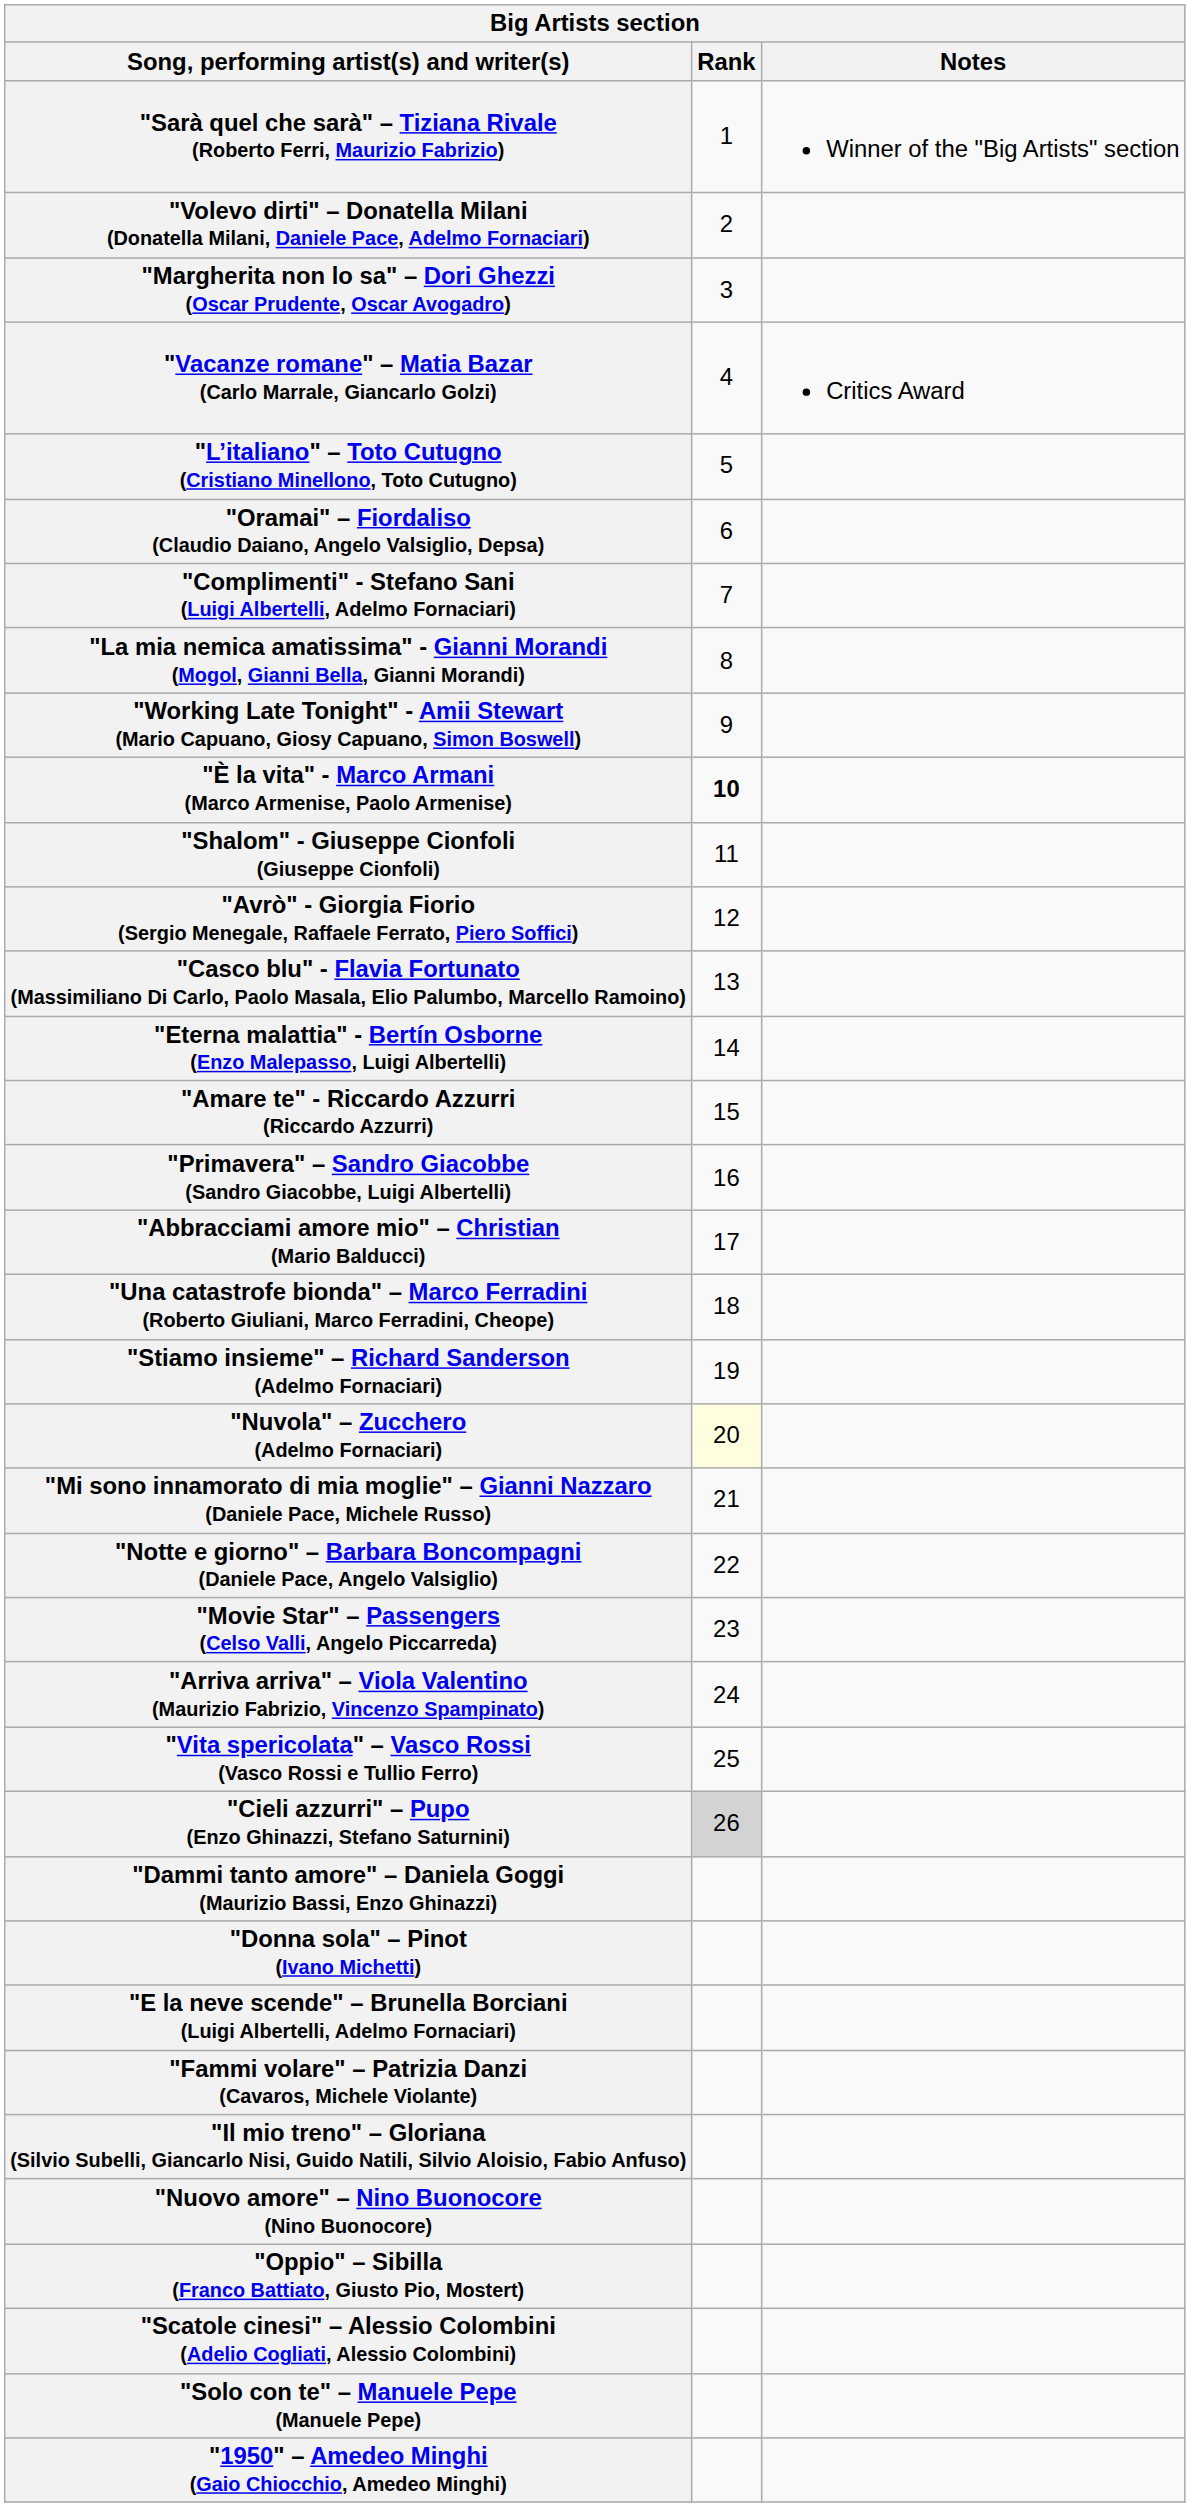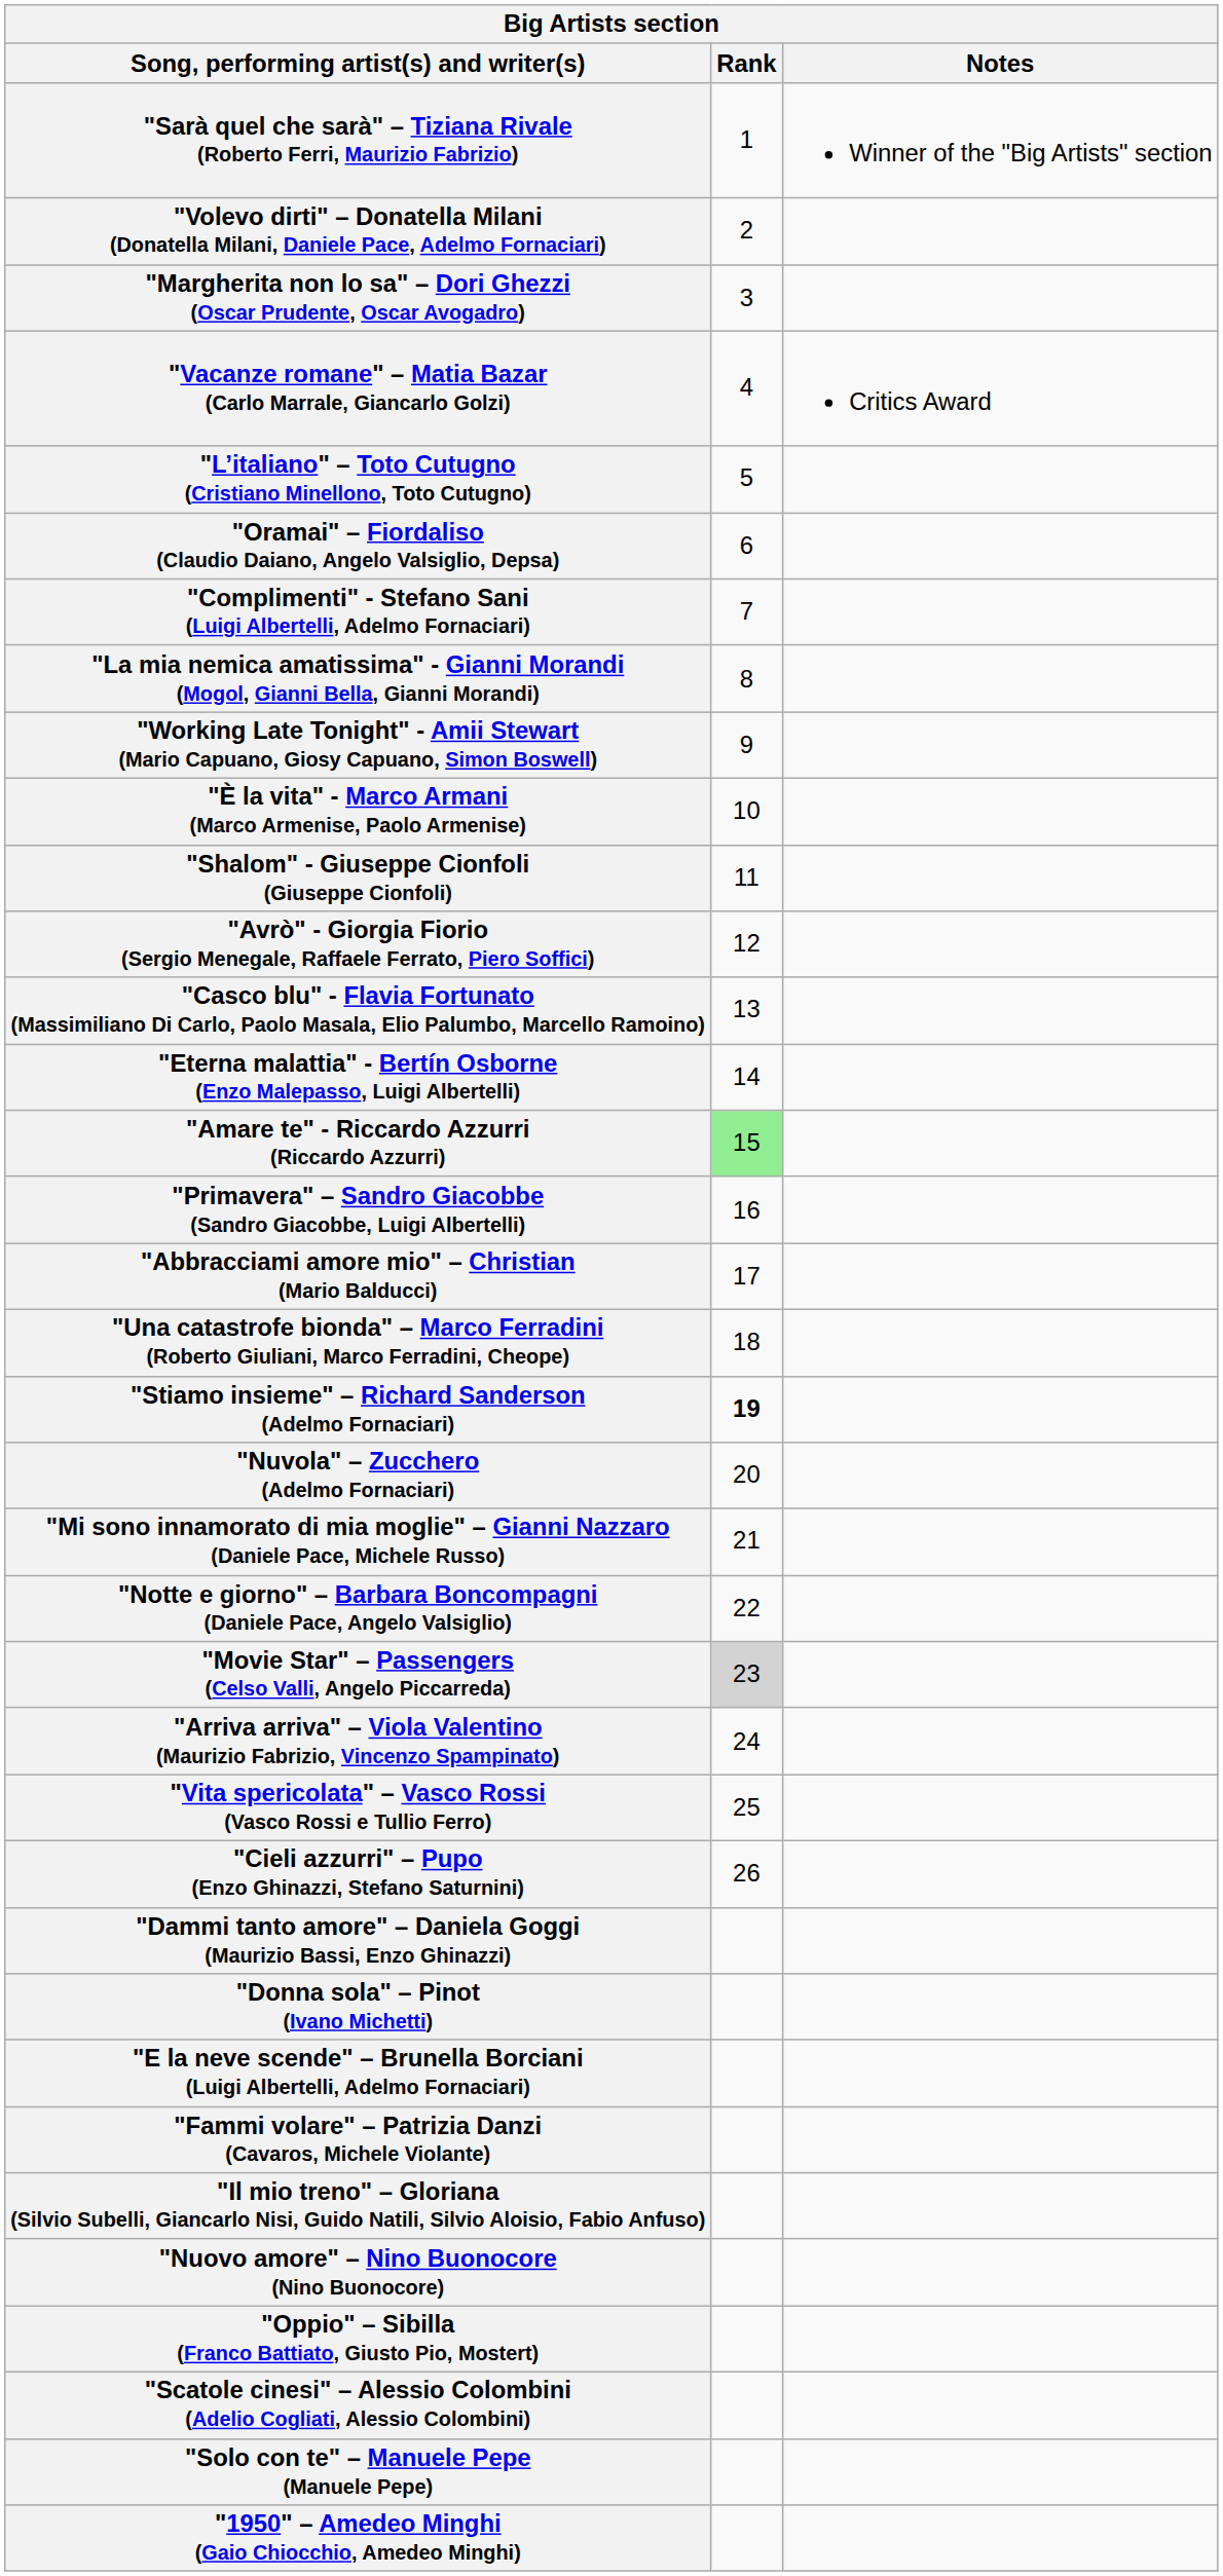"È la vita" - Marco Armani (Marco Armenise, Paolo Armenise) | Rank: bold -> normal
"Amare te" - Riccardo Azzurri (Riccardo Azzurri) | Rank: no background -> lightgreen background
"Stiamo insieme" – Richard Sanderson (Adelmo Fornaciari) | Rank: normal -> bold
"Nuvola" – Zucchero (Adelmo Fornaciari) | Rank: lightyellow background -> no background
"Movie Star" – Passengers (Celso Valli, Angelo Piccarreda) | Rank: no background -> lightgrey background
"Cieli azzurri" – Pupo (Enzo Ghinazzi, Stefano Saturnini) | Rank: lightgrey background -> no background
